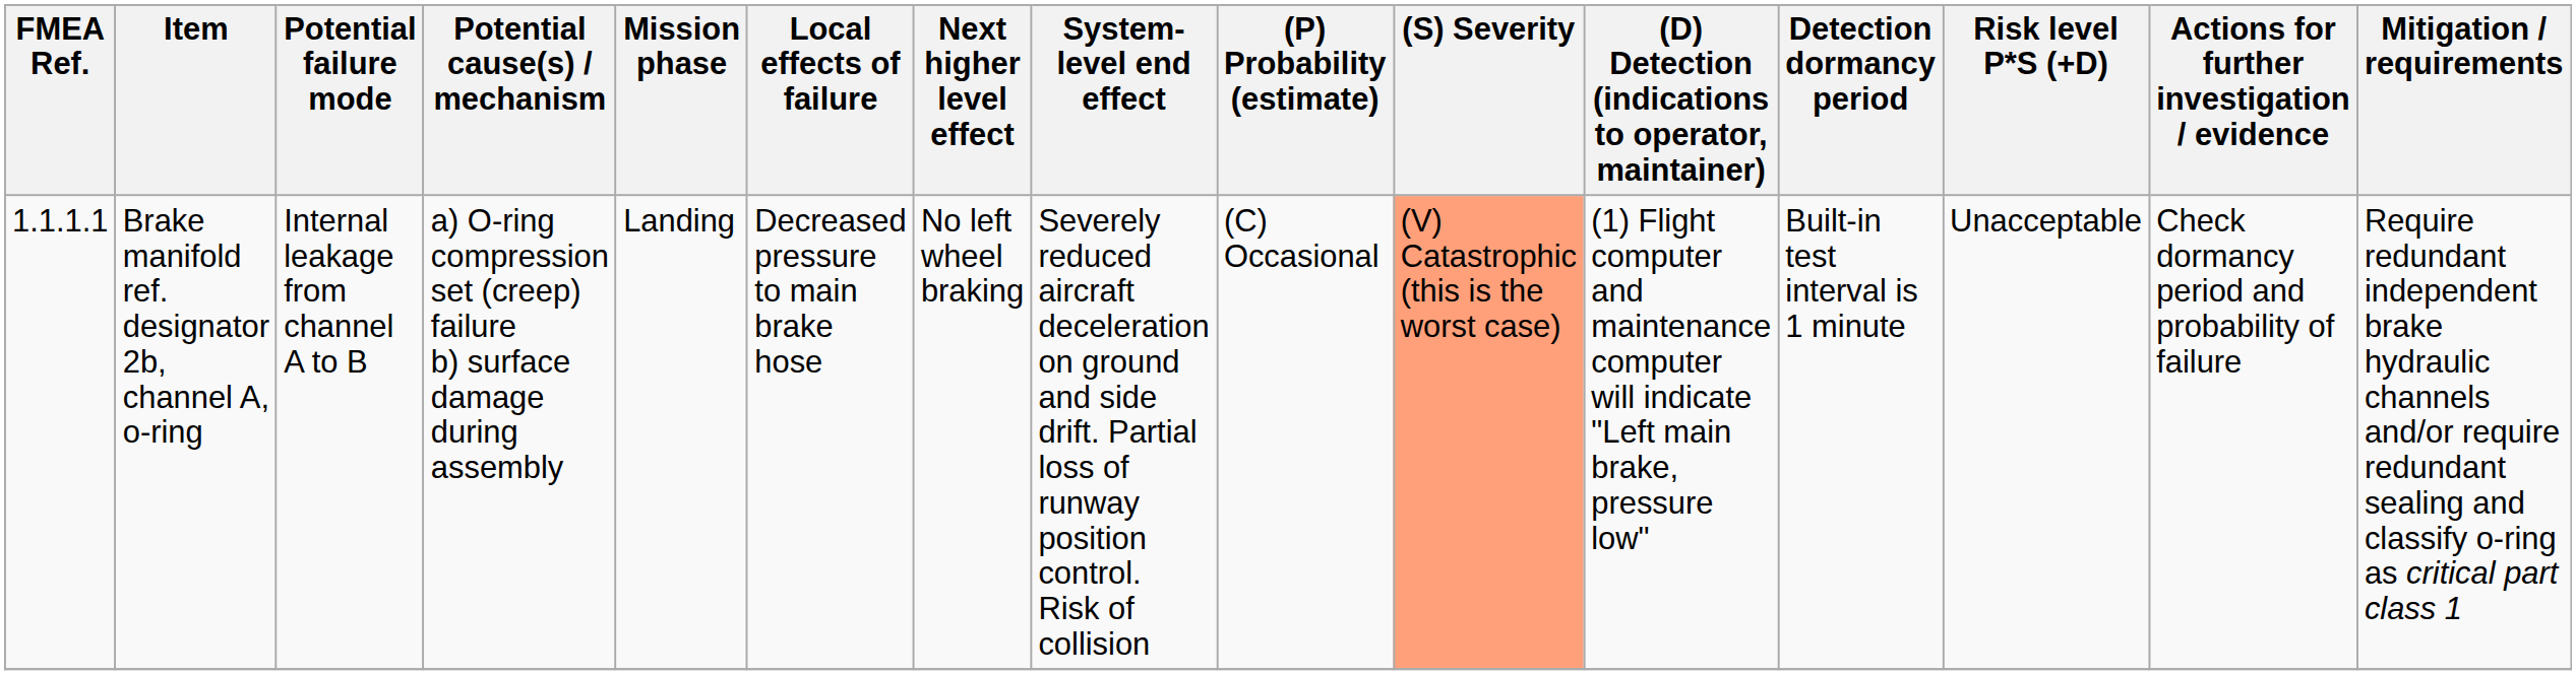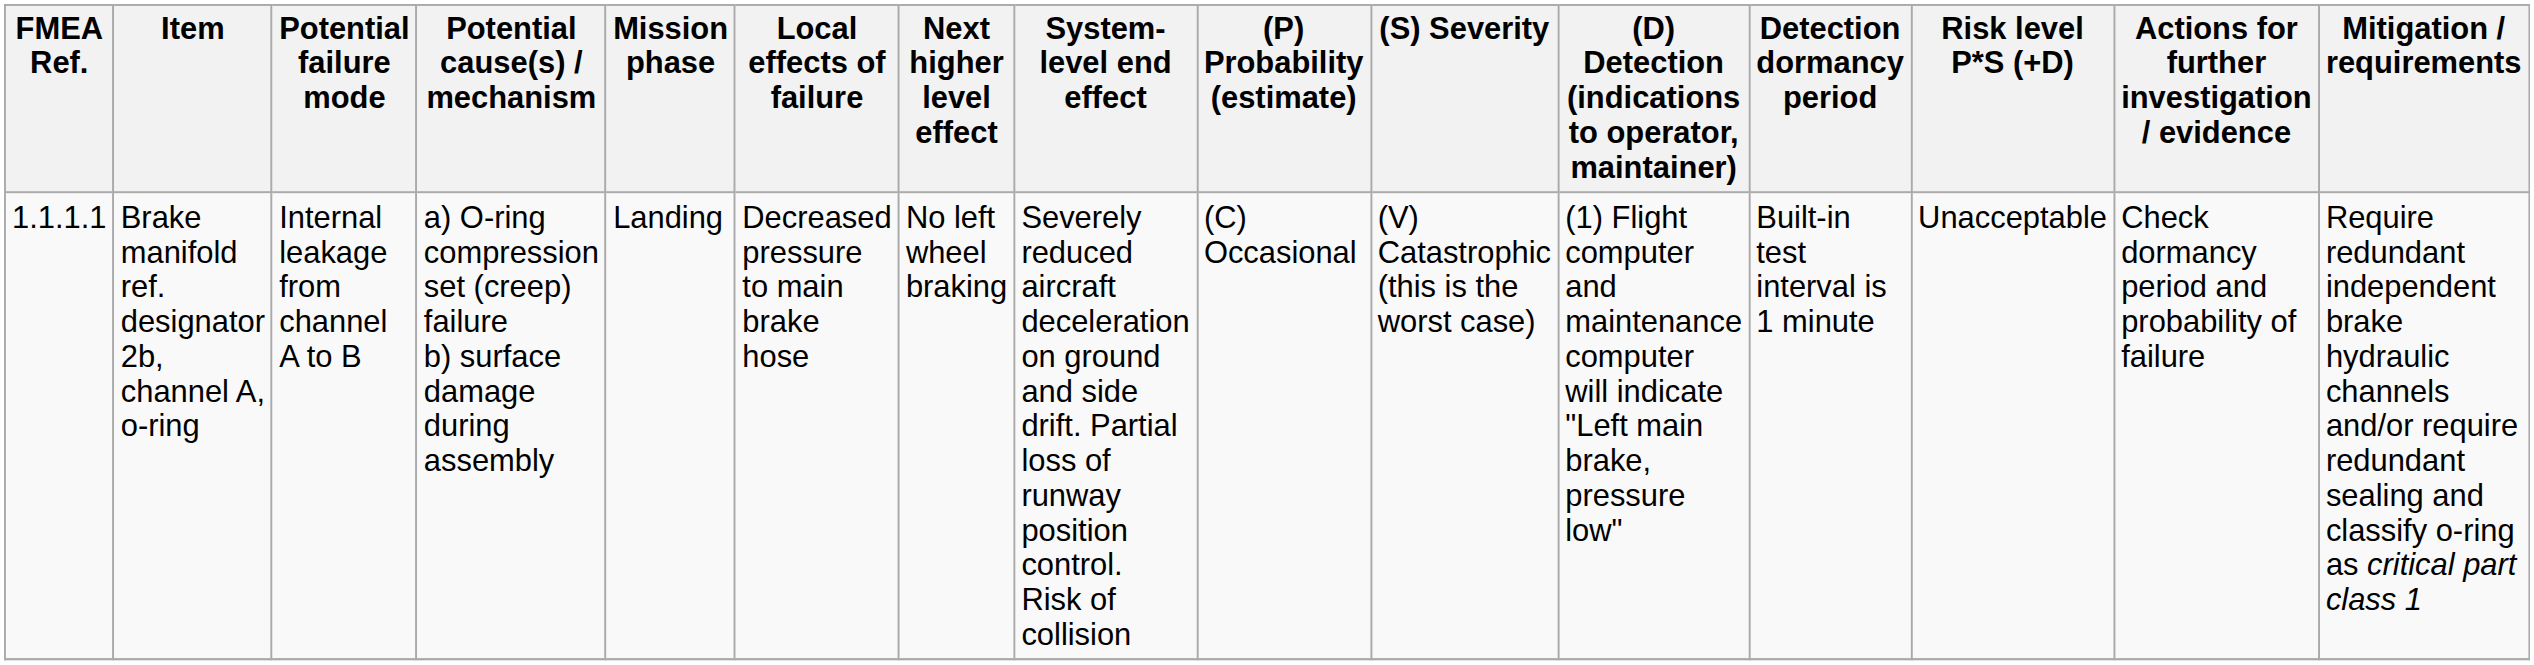Brake manifold ref. designator 2b, channel A, o-ring | (S) Severity: lightsalmon background -> no background
